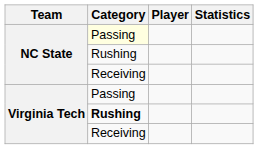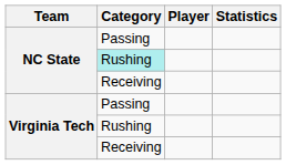NC State / Passing | Category: lightyellow background -> no background
NC State / Rushing | Category: no background -> paleturquoise background
Virginia Tech / Rushing | Category: bold -> normal
